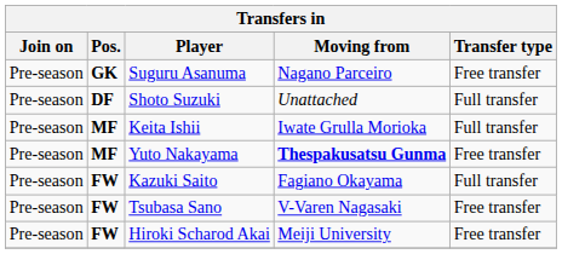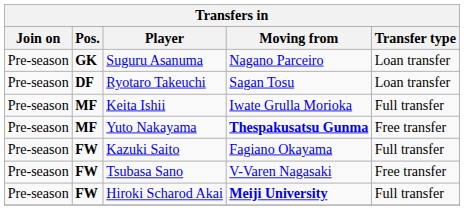Suguru Asanuma | Transfer type: Free transfer -> Loan transfer
- row: Pre-season | DF | Shoto Suzuki | Unattached | Full transfer
+ row: Pre-season | DF | Ryotaro Takeuchi | Sagan Tosu | Loan transfer
Hiroki Scharod Akai | Moving from: normal -> bold
Hiroki Scharod Akai | Transfer type: Free transfer -> Full transfer
